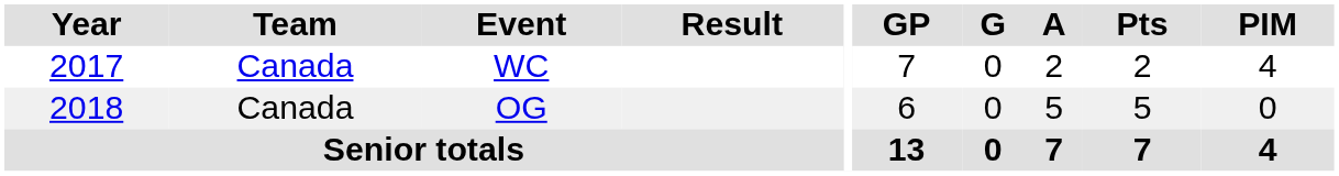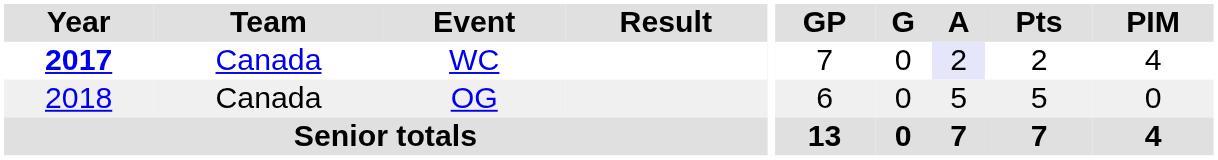WC | Year: normal -> bold
WC | A: no background -> lavender background
